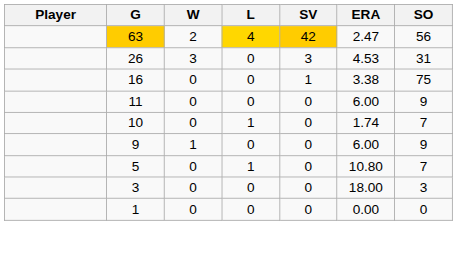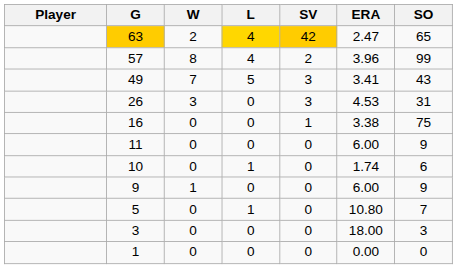63 | SO: 56 -> 65
+ row: 57 | 8 | 4 | 2 | 3.96 | 99
+ row: 49 | 7 | 5 | 3 | 3.41 | 43
10 | SO: 7 -> 6
